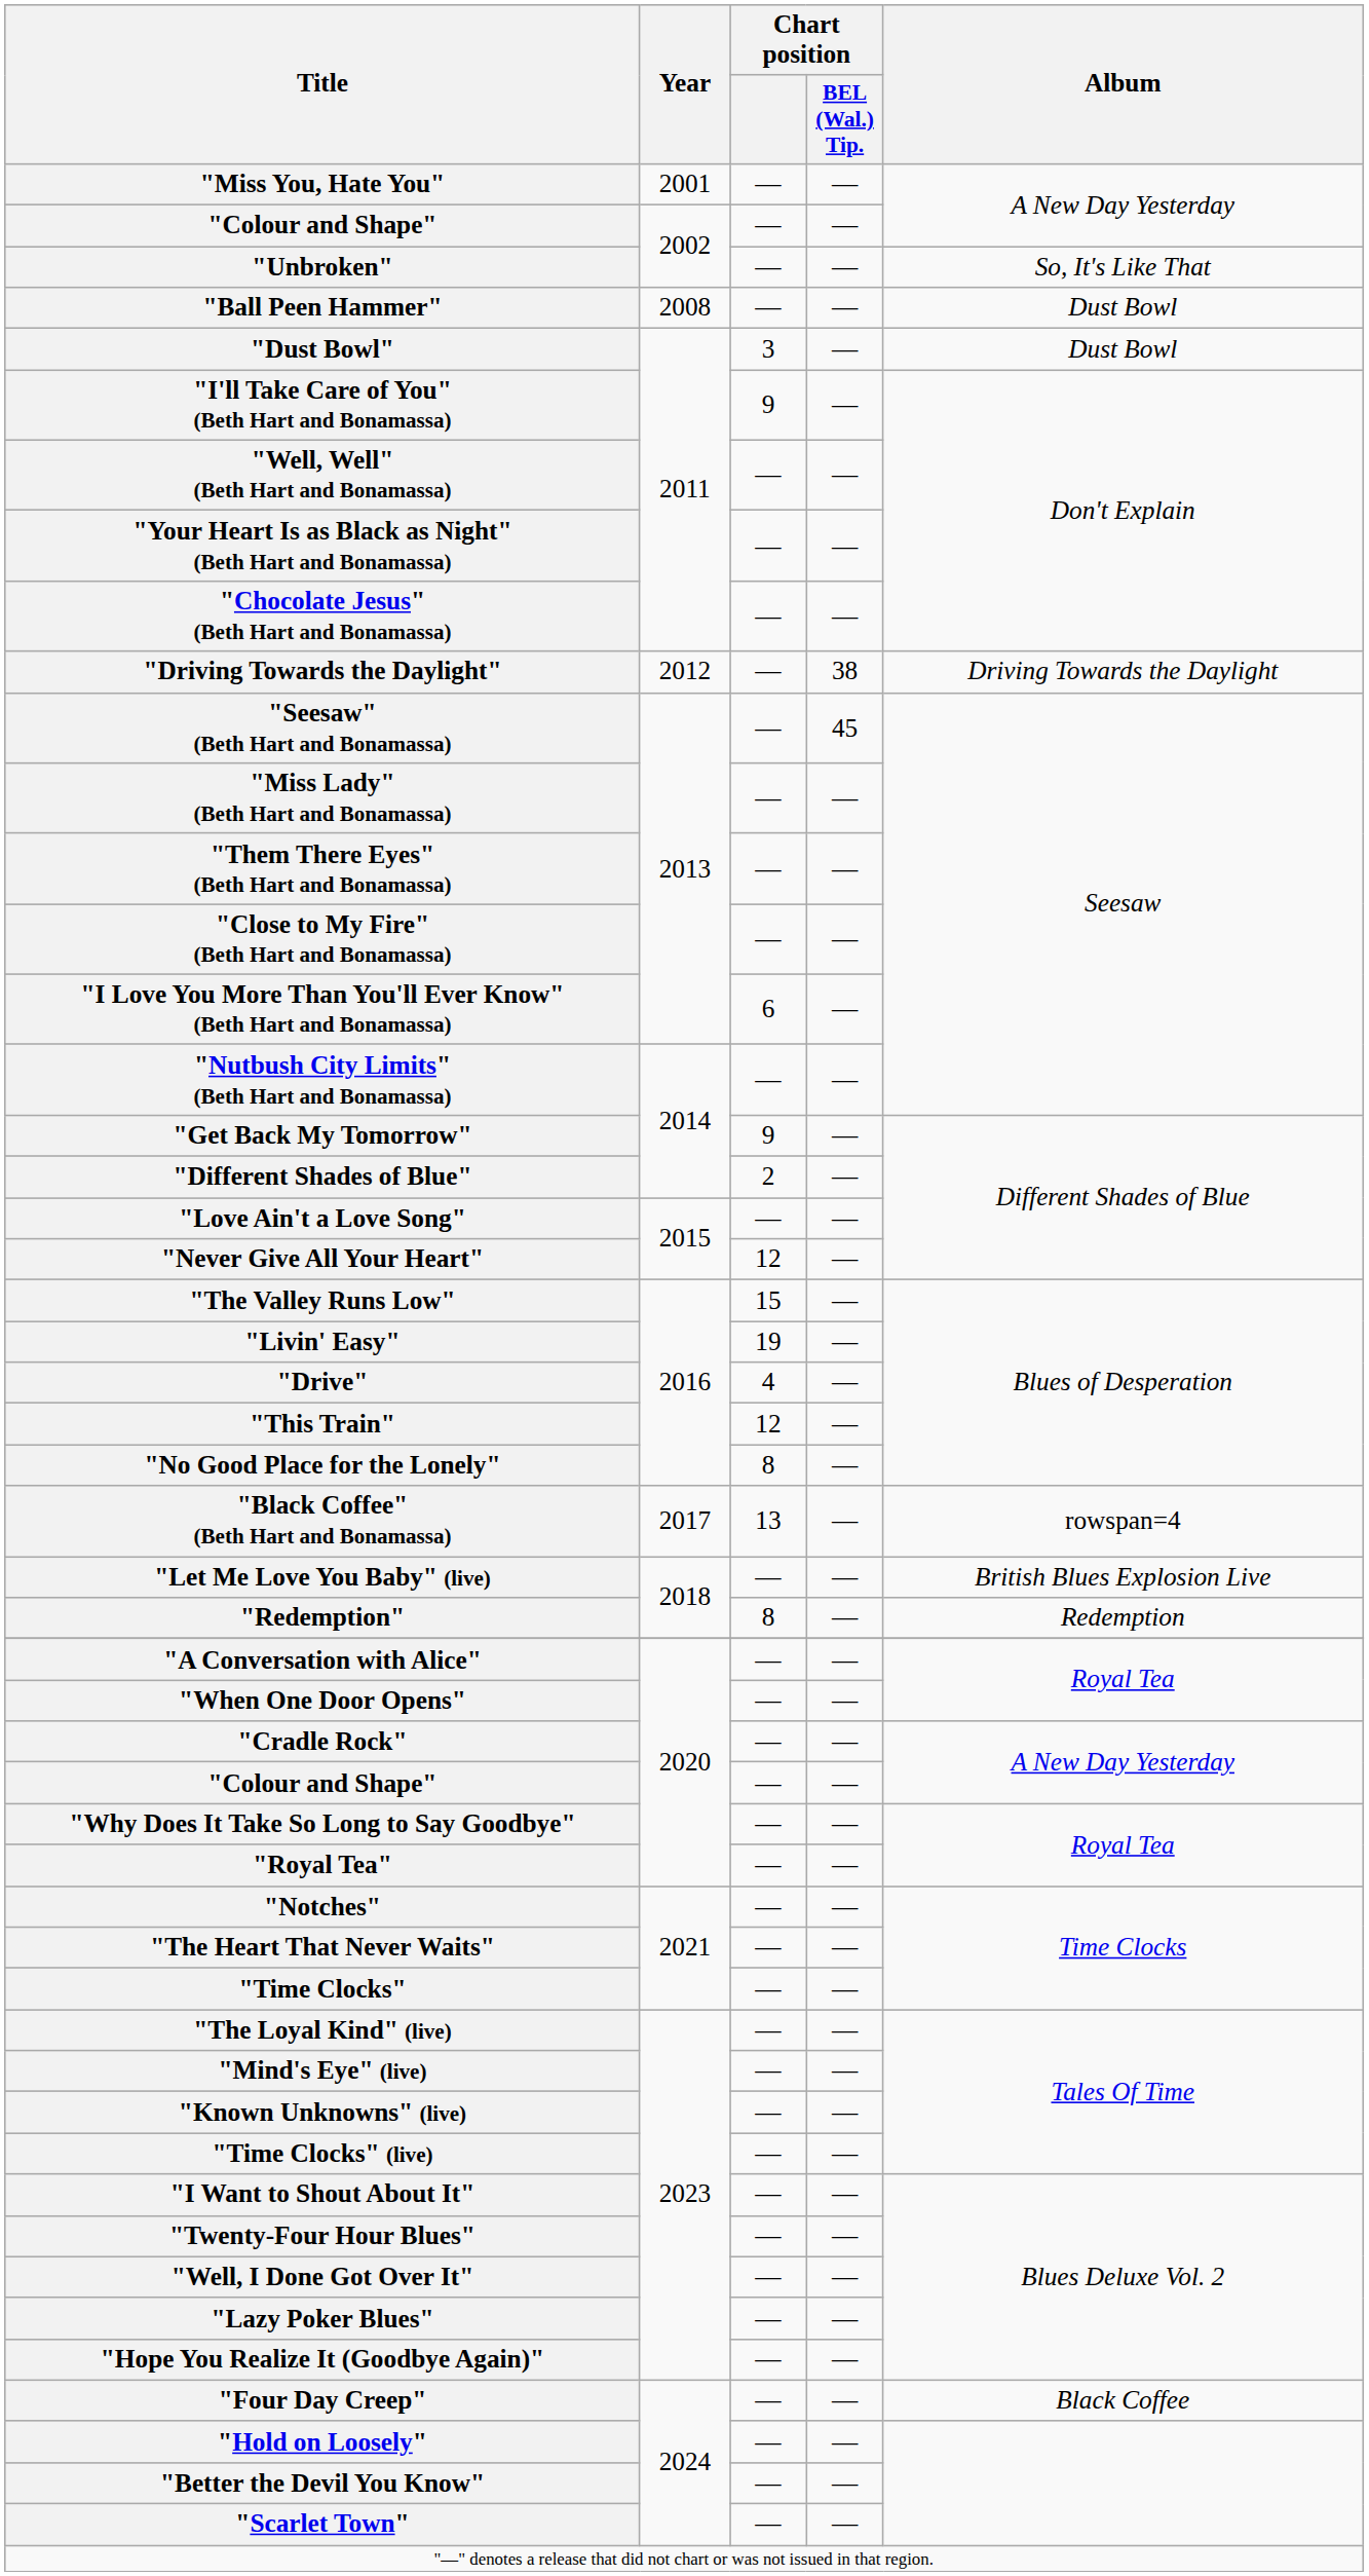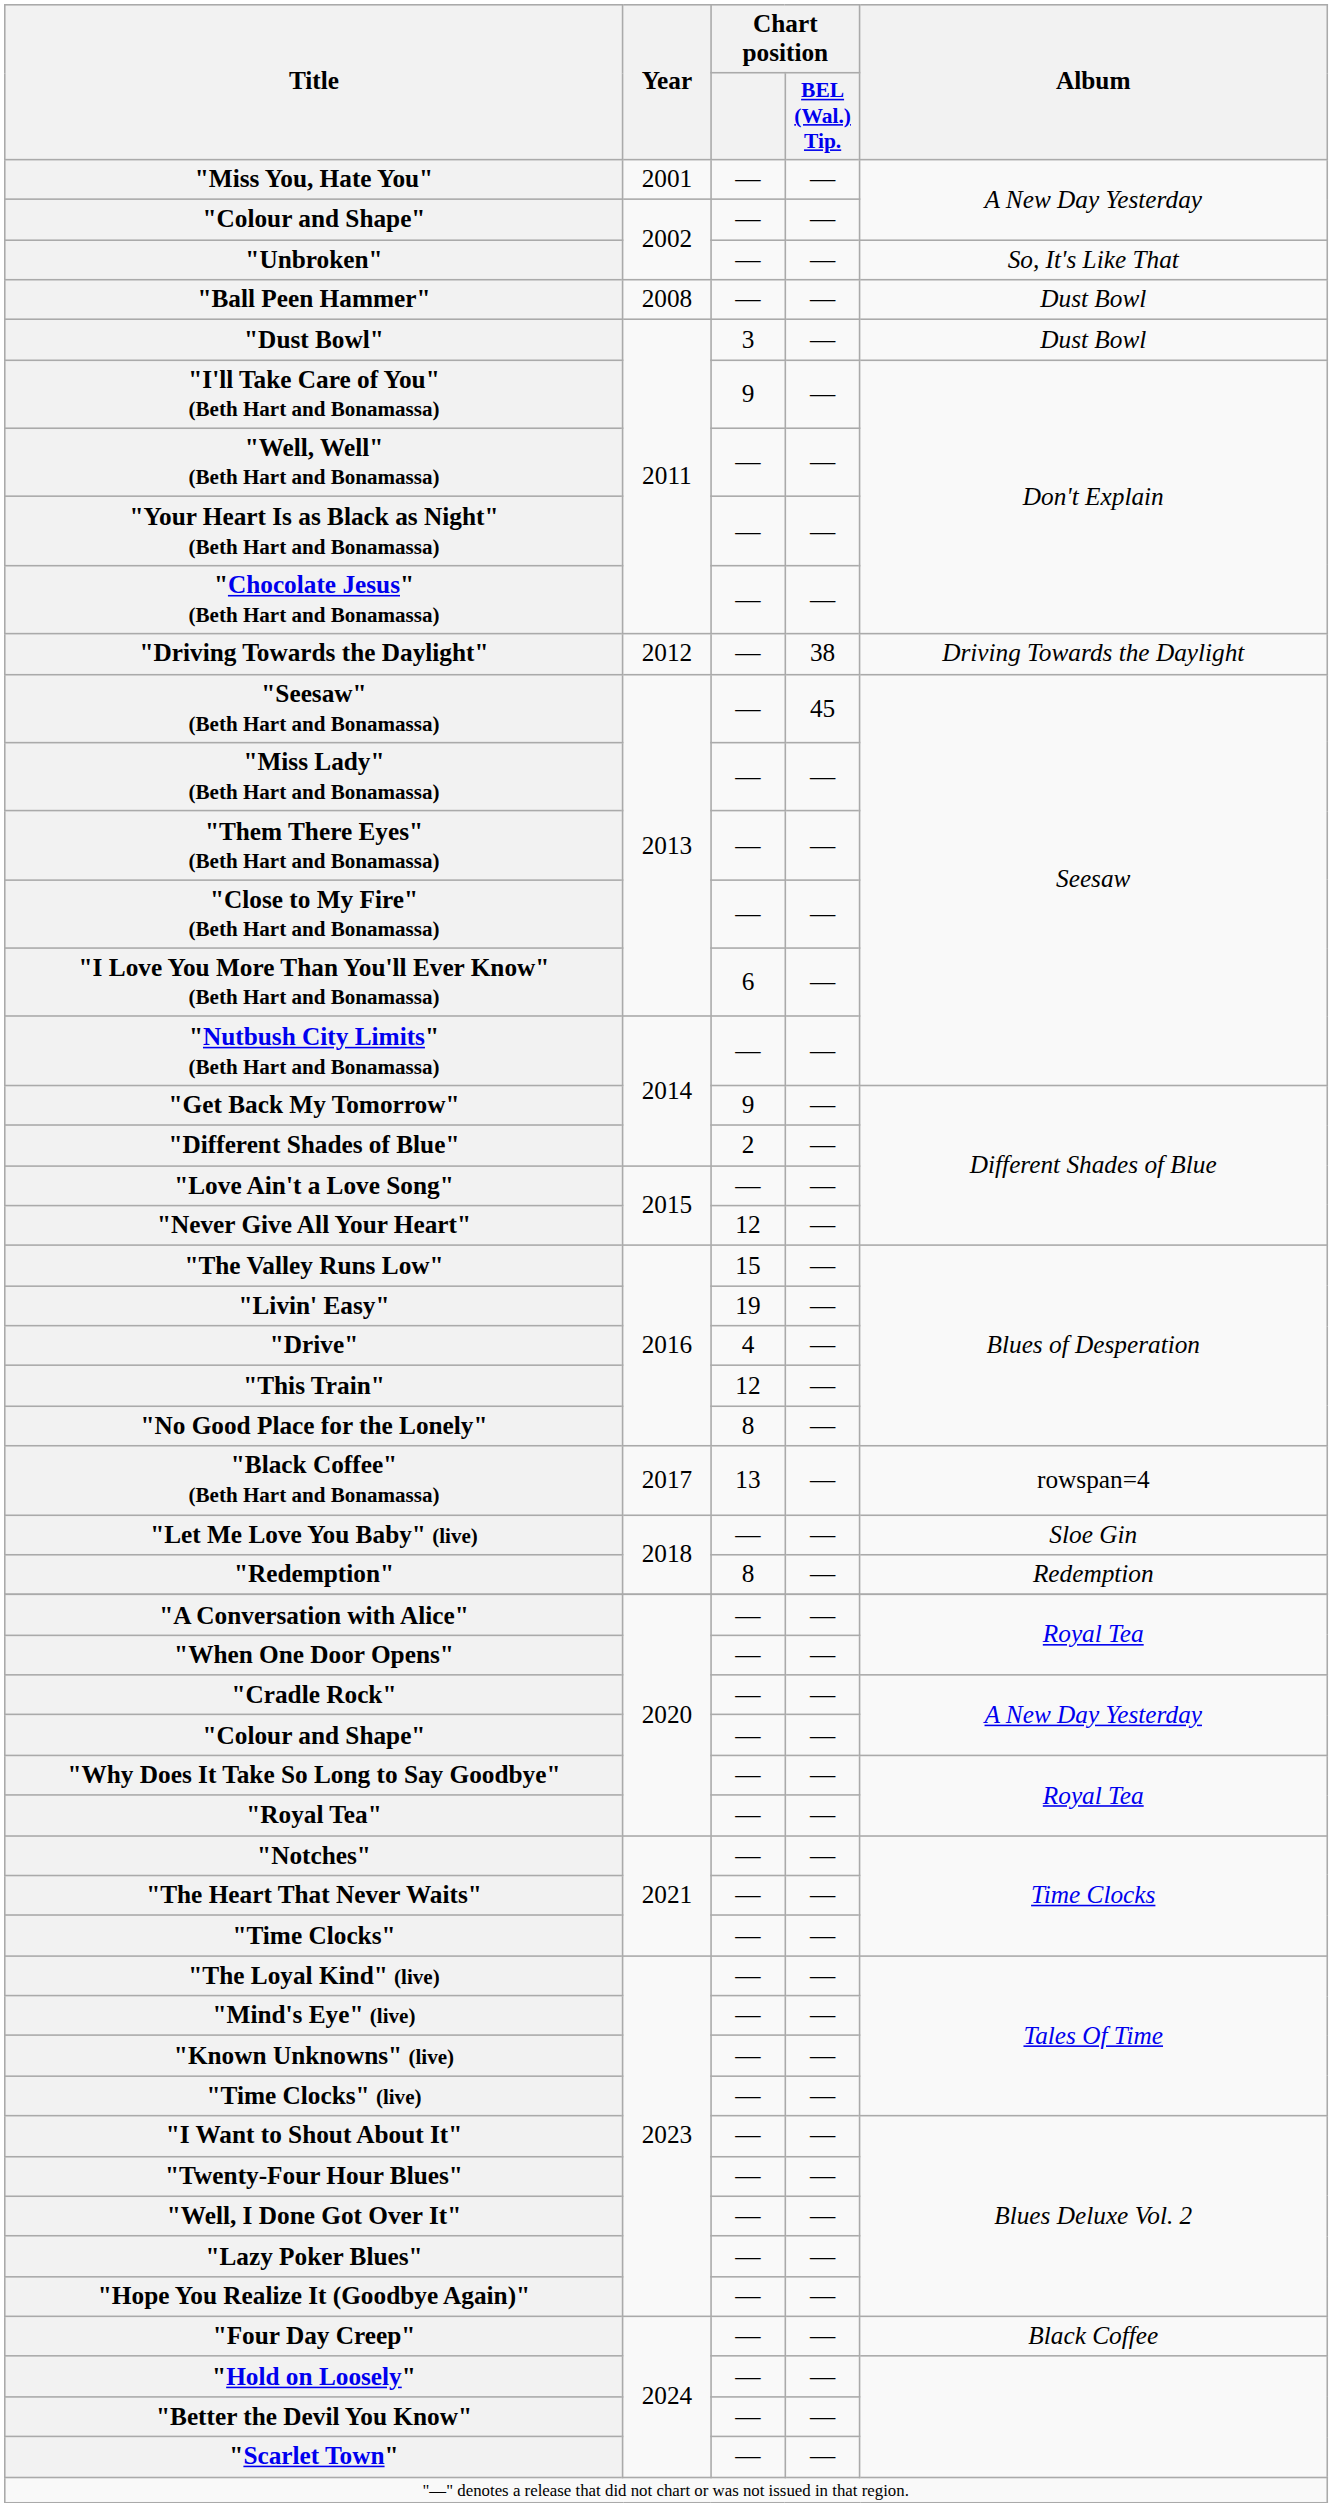"Let Me Love You Baby" (live) | Album: British Blues Explosion Live -> Sloe Gin
